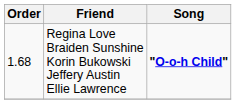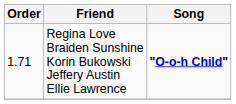row 2 | Order: 1.68 -> 1.71
